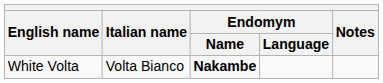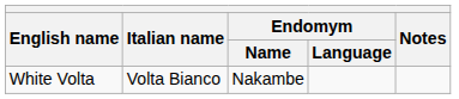White Volta | Endomym / Name: bold -> normal
